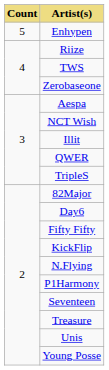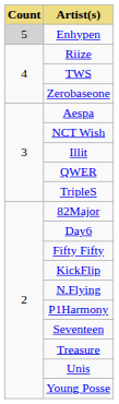Enhypen | Count: no background -> lightgrey background
